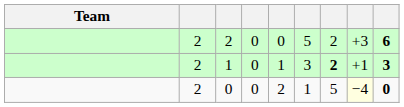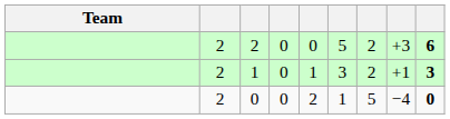row 3 | column 7: bold -> normal
row 4 | column 8: lightyellow background -> no background
